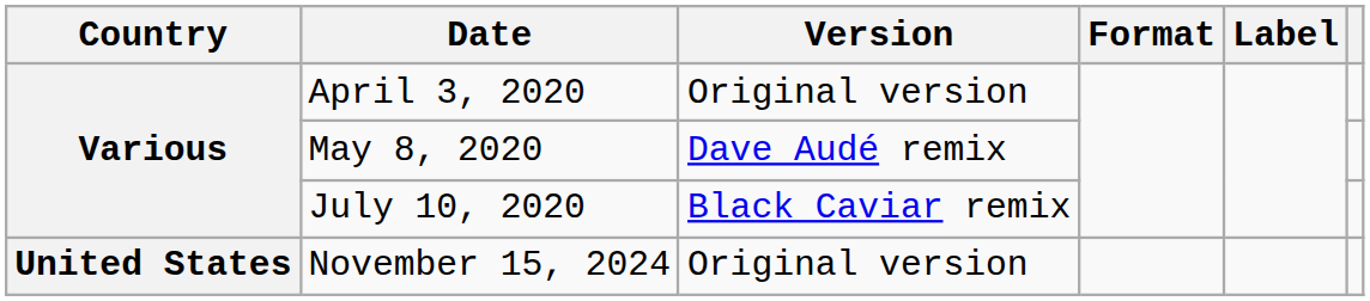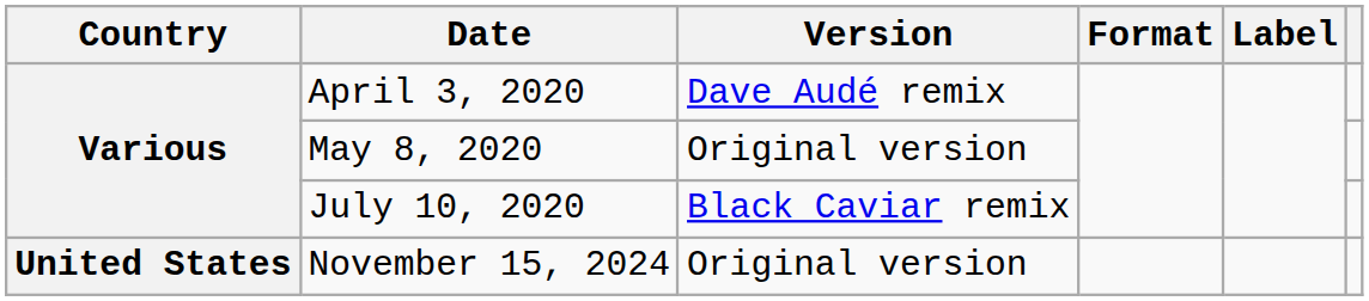April 3, 2020 | Version: Original version -> Dave Audé remix
May 8, 2020 | Version: Dave Audé remix -> Original version
